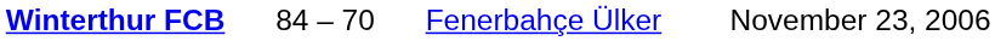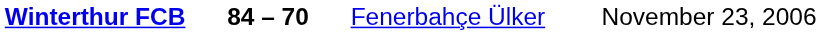Winterthur FCB | column 2: normal -> bold
